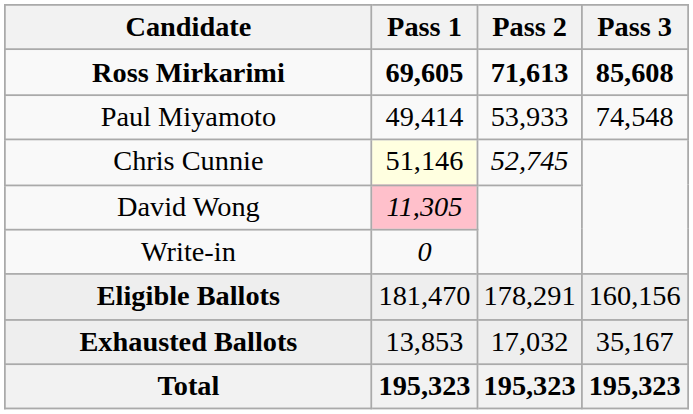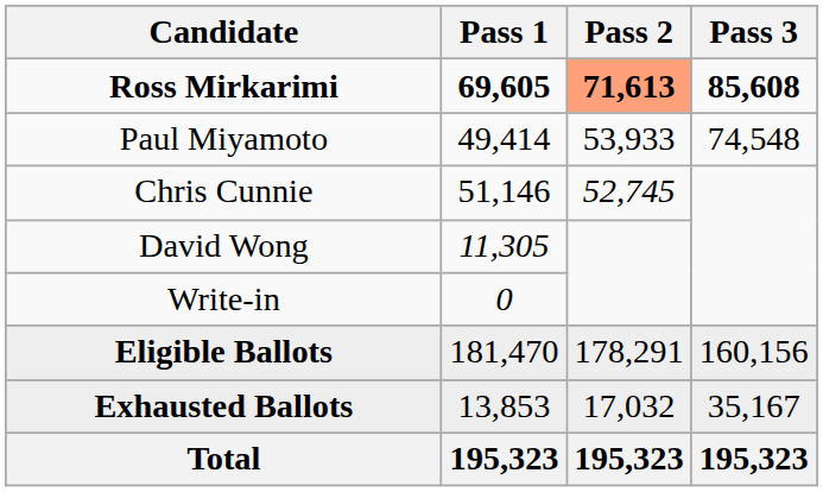Ross Mirkarimi | Pass 2: no background -> lightsalmon background
Chris Cunnie | Pass 1: lightyellow background -> no background
David Wong | Pass 1: pink background -> no background
